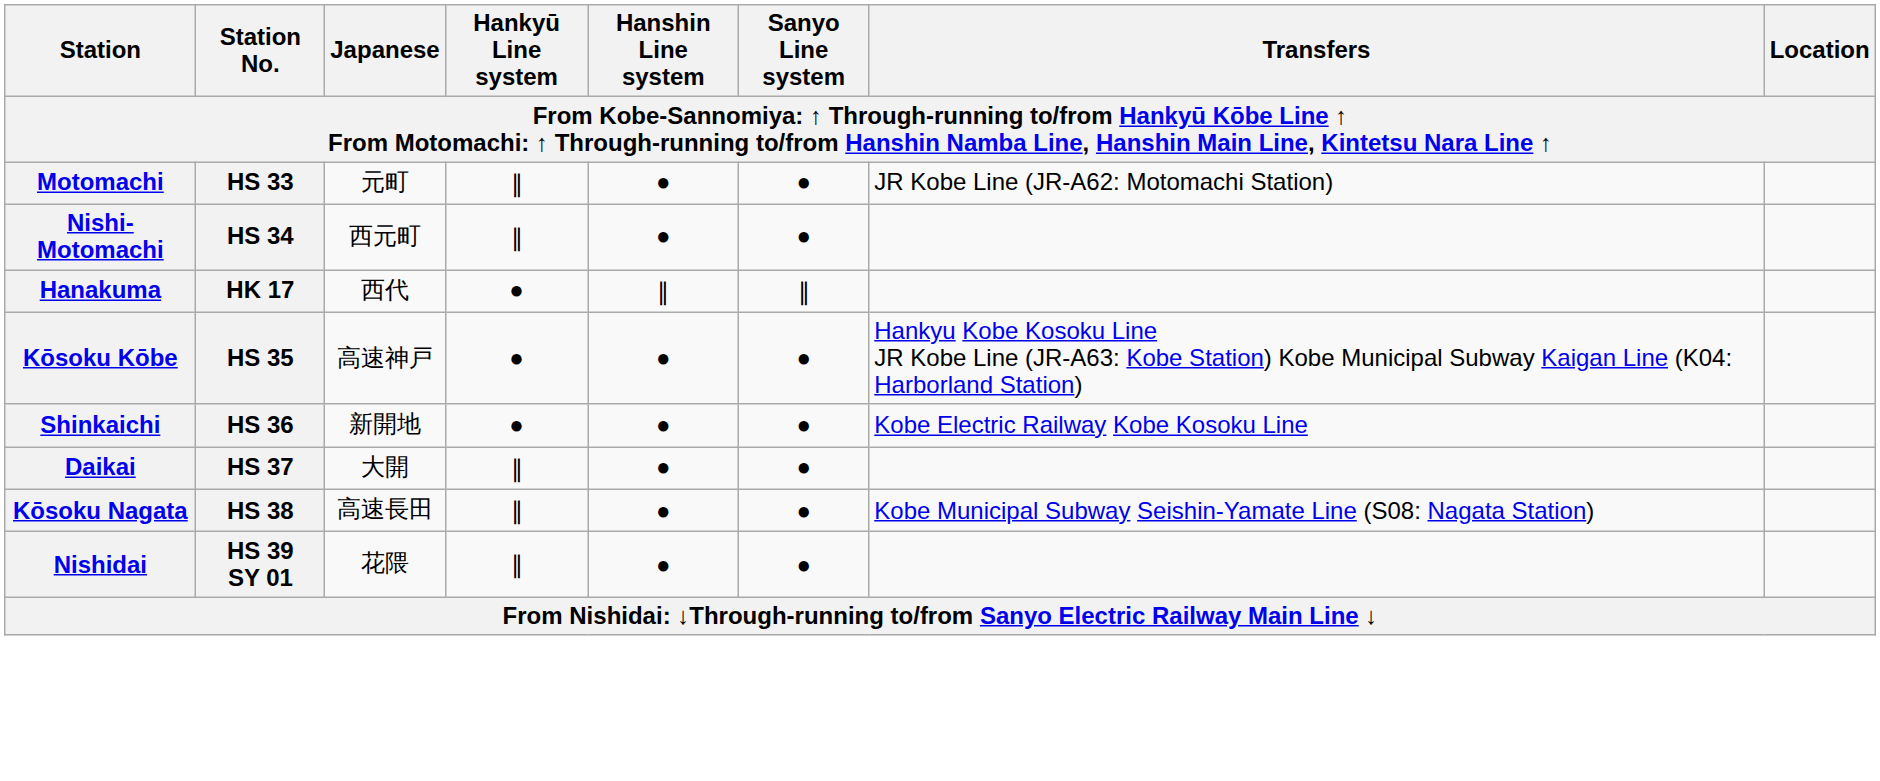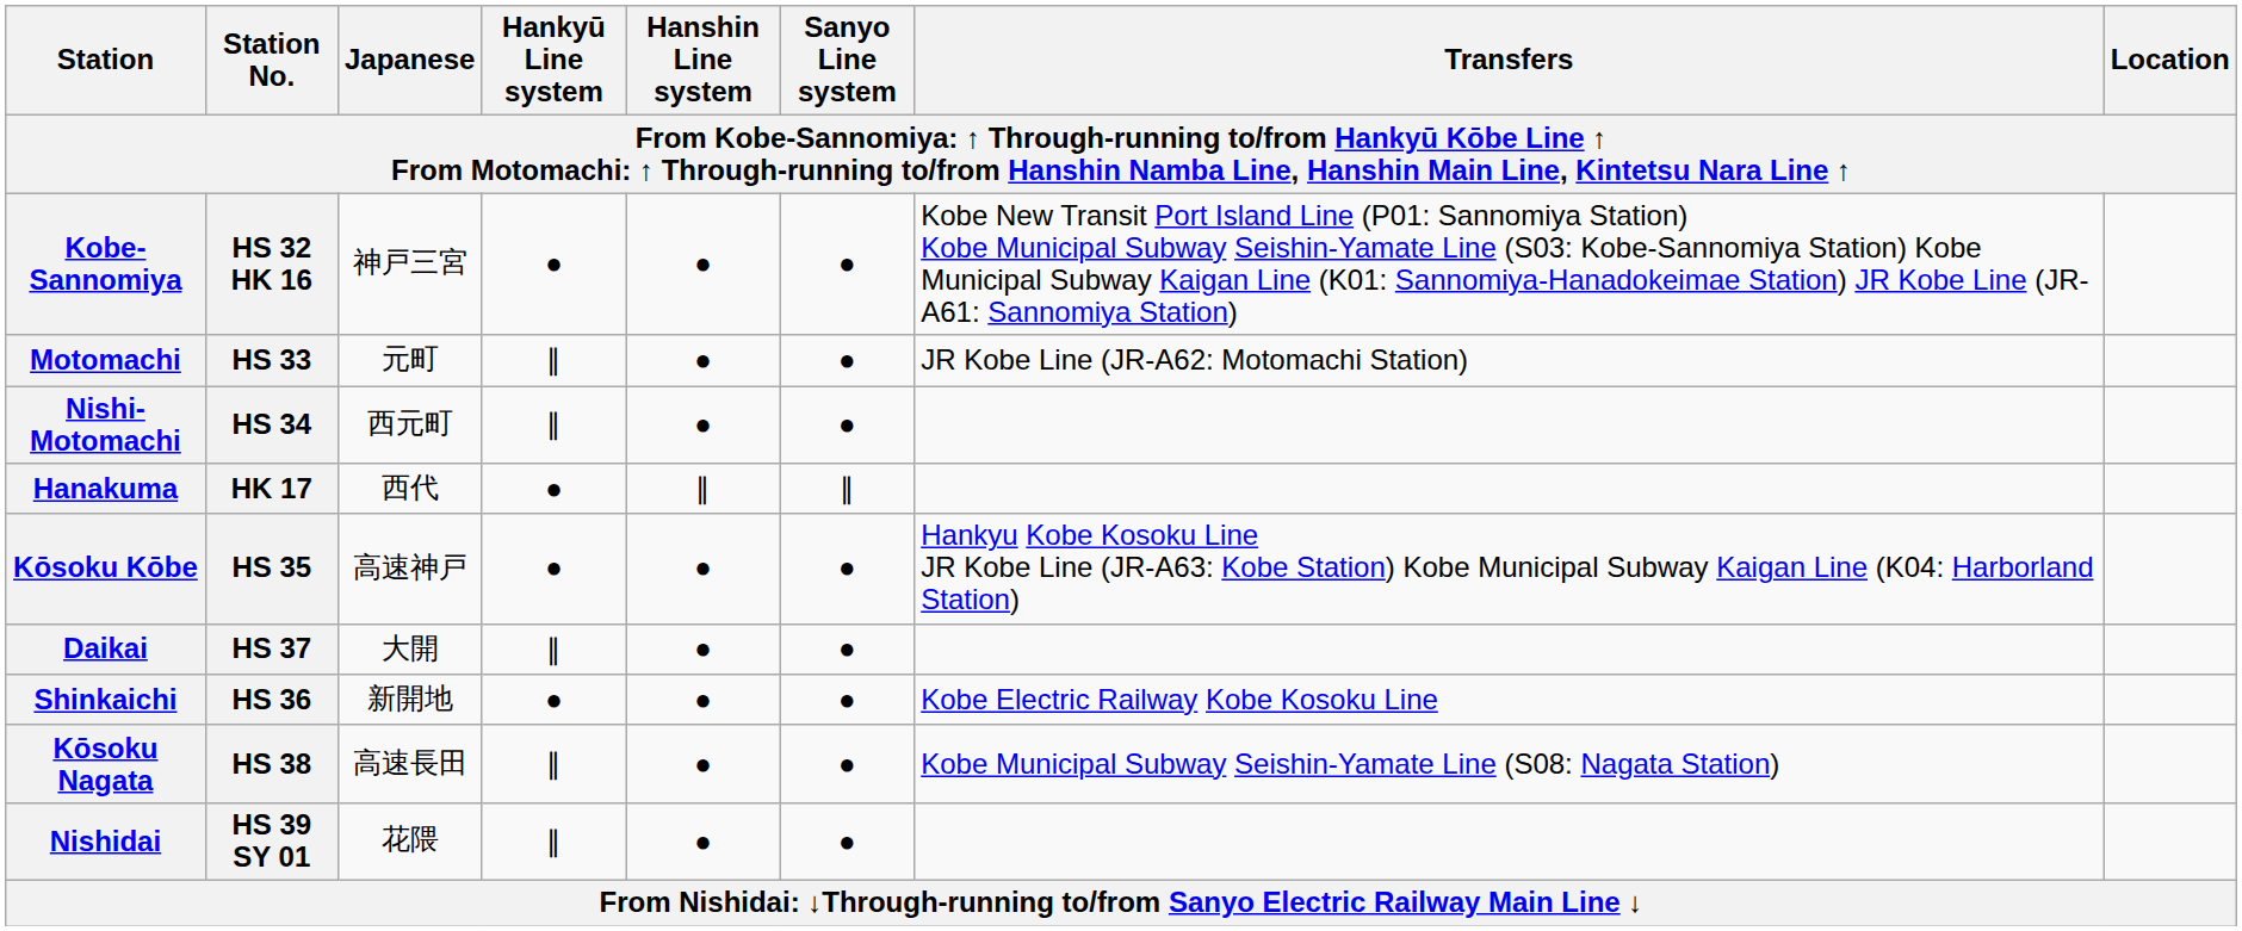+ row: Kobe-Sannomiya | HS 32 HK 16 | 神戸三宮 | ● | ● | ● | Kobe New Transit Port Island Line (P01: Sannomiya Station) Kobe Municipal Subway Seishin-Yamate Line (S03: Kobe-Sannomiya Station) Kobe Municipal Subway Kaigan Line (K01: Sannomiya-Hanadokeimae Station) JR Kobe Line (JR-A61: Sannomiya Station)
rows swapped: Shinkaichi <-> Daikai
